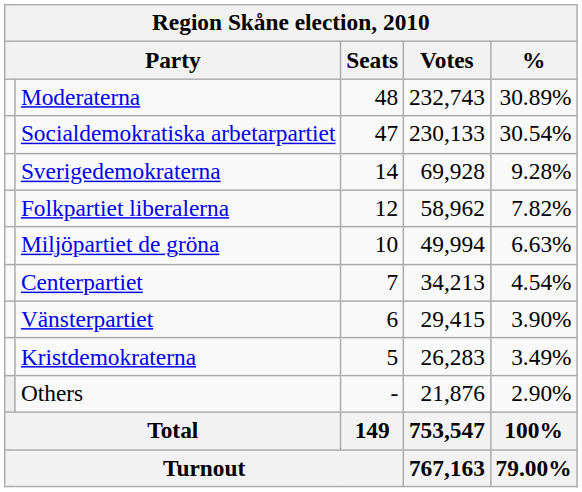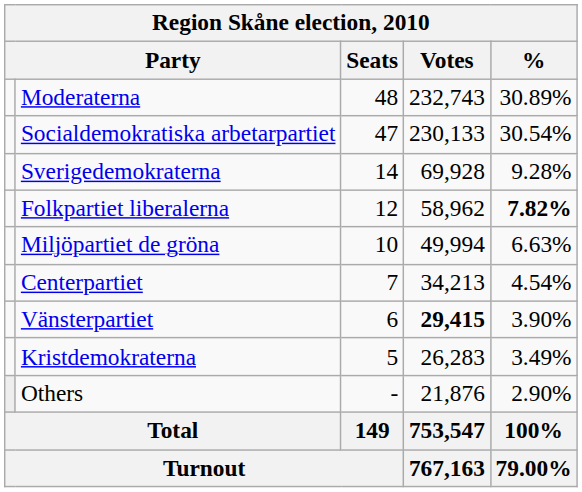Folkpartiet liberalerna | %: normal -> bold
Vänsterpartiet | Votes: normal -> bold
